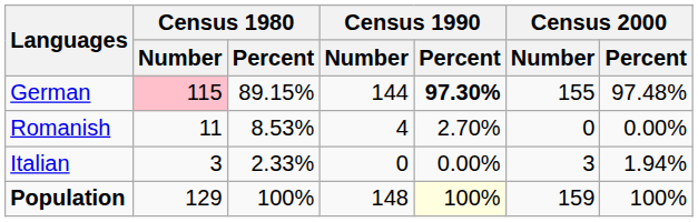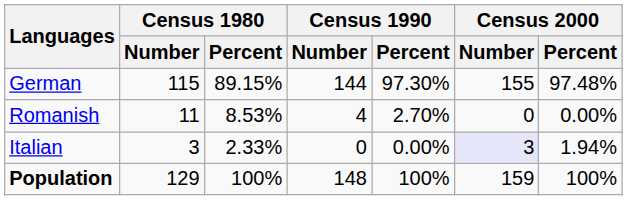German | Census 1980 / Number: pink background -> no background
German | Census 1990 / Percent: bold -> normal
Italian | Census 2000 / Number: no background -> lavender background
Population | Census 1990 / Percent: lightyellow background -> no background
